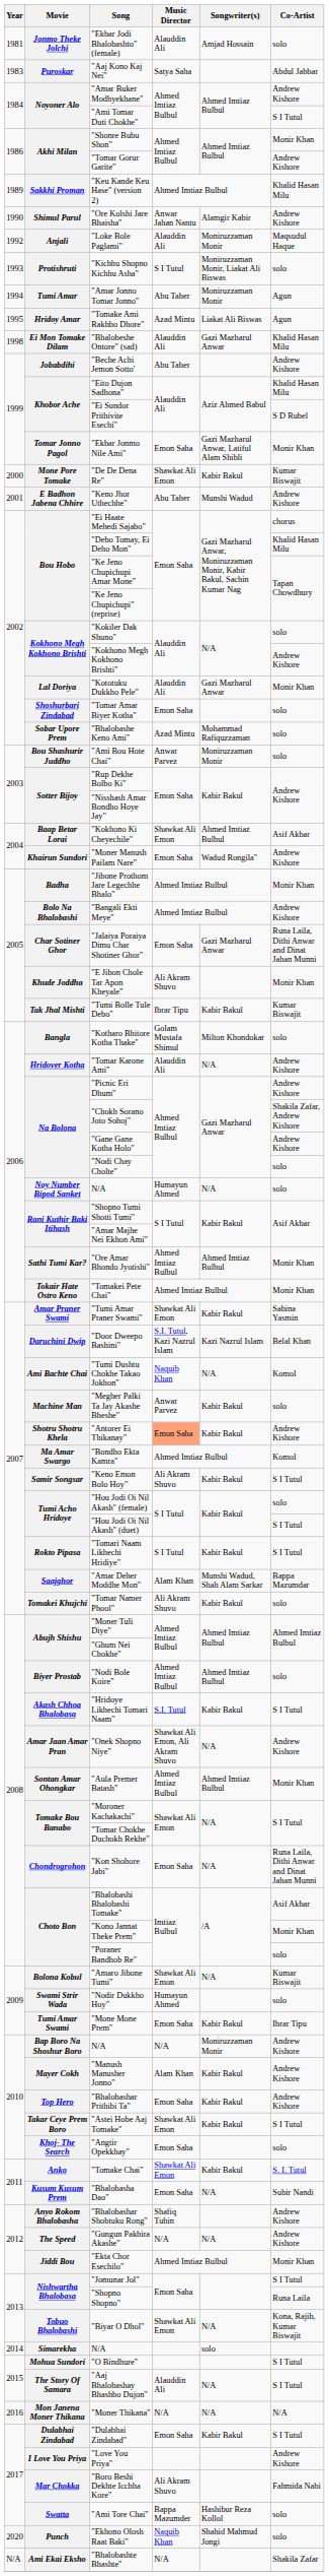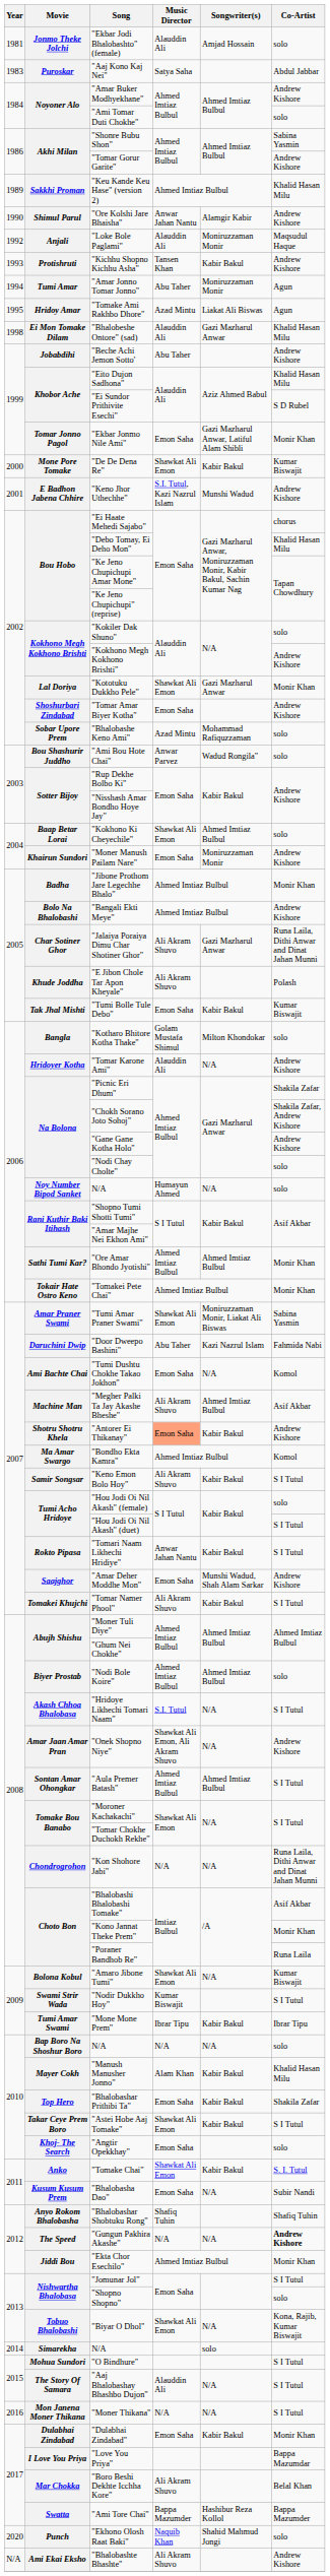"Ami Tomar Duti Chokhe" | Co-Artist: S I Tutul -> solo
"Shonre Bubu Shon" | Co-Artist: Monir Khan -> Sabina Yasmin
"Kichhu Shopno Kichhu Asha" | Music Director: S I Tutul -> Tansen Khan
"Kichhu Shopno Kichhu Asha" | Songwriter(s): Moniruzzaman Monir, Liakat Ali Biswas -> Kabir Bakul
"Kichhu Shopno Kichhu Asha" | Co-Artist: solo -> Andrew Kishore
"Keno Jhor Uthechhe" | Music Director: Abu Taher -> S.I. Tutul, Kazi Nazrul Islam
"Kototuku Dukkho Pele" | Music Director: Alauddin Ali -> Shawkat Ali Emon
"Tomar Amar Biyer Kotha" | Co-Artist: solo -> Andrew Kishore
"Ami Bou Hote Chai" | Songwriter(s): Moniruzzaman Monir -> Wadud Rongila"
"Kokhono Ki Cheyechile" | Co-Artist: Asif Akbar -> solo
"Moner Manush Pailam Nare" | Songwriter(s): Wadud Rongila" -> Moniruzzaman Monir
"Jalaiya Poraiya Dimu Char Shotiner Ghor" | Music Director: Emon Saha -> Ali Akram Shuvo
"E Jibon Chole Tar Apon Kheyale" | Co-Artist: Monir Khan -> Polash
"Tumi Bolle Tule Debo" | Music Director: Ibrar Tipu -> Emon Saha
"Picnic Eri Dhum" | Co-Artist: Andrew Kishore -> Shakila Zafar
"Tumi Amar Praner Swami" | Songwriter(s): Kabir Bakul -> Moniruzzaman Monir, Liakat Ali Biswas
"Door Dweepo Bashini" | Music Director: S.I. Tutul, Kazi Nazrul Islam -> Abu Taher
"Door Dweepo Bashini" | Co-Artist: Belal Khan -> Fahmida Nabi
"Tumi Dushtu Chokhe Takao Jokhon" | Music Director: Naquib Khan -> Emon Saha
"Megher Palki Ta Jay Akashe Bheshe" | Music Director: Anwar Parvez -> Ali Akram Shuvo
"Megher Palki Ta Jay Akashe Bheshe" | Songwriter(s): Kabir Bakul -> Ahmed Imtiaz Bulbul
"Megher Palki Ta Jay Akashe Bheshe" | Co-Artist: solo -> Asif Akbar
"Tomari Naam Likhechi Hridiye" | Music Director: S I Tutul -> Anwar Jahan Nantu
"Amar Deher Moddhe Mon" | Music Director: Alam Khan -> Emon Saha
"Amar Deher Moddhe Mon" | Co-Artist: Bappa Mazumdar -> Andrew Kishore
"Tomar Namer Phool" | Co-Artist: solo -> S I Tutul
"Hridoye Likhechi Tomari Naam" | Songwriter(s): Kabir Bakul -> N/A
"Aula Premer Batash" | Co-Artist: Monir Khan -> S I Tutul
"Kon Shohore Jabi" | Music Director: Emon Saha -> N/A
"Poraner Bandhob Re" | Co-Artist: solo -> Runa Laila
"Nodir Dukkho Hoy" | Music Director: Humayun Ahmed -> Kumar Biswajit
"Nodir Dukkho Hoy" | Co-Artist: solo -> S I Tutul
"Mone Mone Prem" | Music Director: Emon Saha -> Ibrar Tipu
Bap Boro Na Shoshur Boro / N/A | Songwriter(s): Moniruzzaman Monir -> N/A
Bap Boro Na Shoshur Boro / N/A | Co-Artist: Andrew Kishore -> solo
"Manush Manusher Jonno" | Co-Artist: Andrew Kishore -> Khalid Hasan Milu
"Bhalobashar Prithibi Ta" | Co-Artist: Andrew Kishore -> Shakila Zafar
"Bhalobashar Shobtuku Rong" | Co-Artist: Andrew Kishore -> Shafiq Tuhin
"Gungun Pakhira Akashe" | Co-Artist: normal -> bold
"Shopno Shopno" | Co-Artist: Runa Laila -> solo
"Moner Thikana" | Co-Artist: N/A -> S I Tutul
"Dulabhai Zindabad" | Co-Artist: S I Tutul -> Monir Khan
"Love You Priya" | Co-Artist: Andrew Kishore -> Bappa Mazumdar
"Boro Beshi Dekhte Icchha Kore" | Co-Artist: Fahmida Nabi -> Belal Khan
"Ami Tore Chai" | Co-Artist: solo -> Bappa Mazumder
"Bhalobashte Bhashte" | Music Director: N/A -> Ali Akram Shuvo
"Bhalobashte Bhashte" | Co-Artist: Shakila Zafar -> Andrew Kishore
